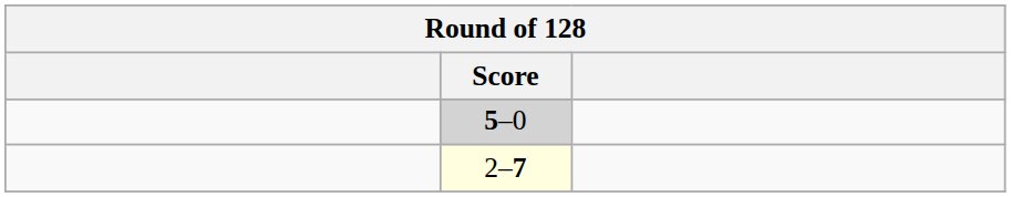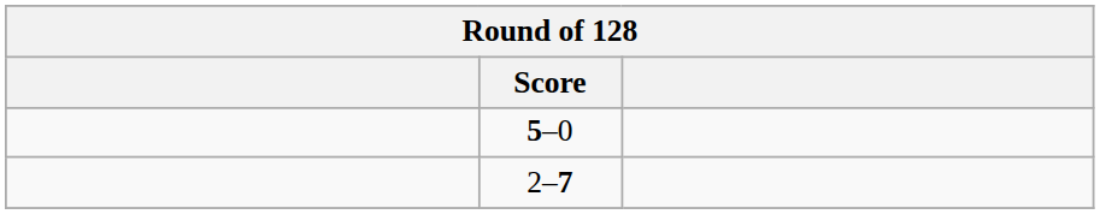5–0 | Score: lightgrey background -> no background
2–7 | Score: lightyellow background -> no background
